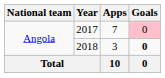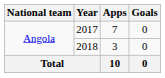2017 | Goals: pink background -> no background
2018 | Goals: bold -> normal
